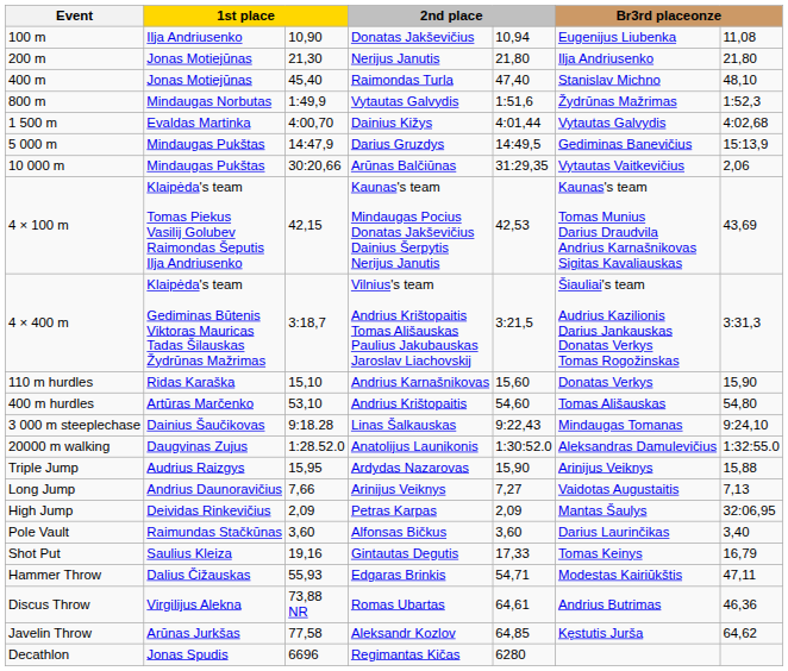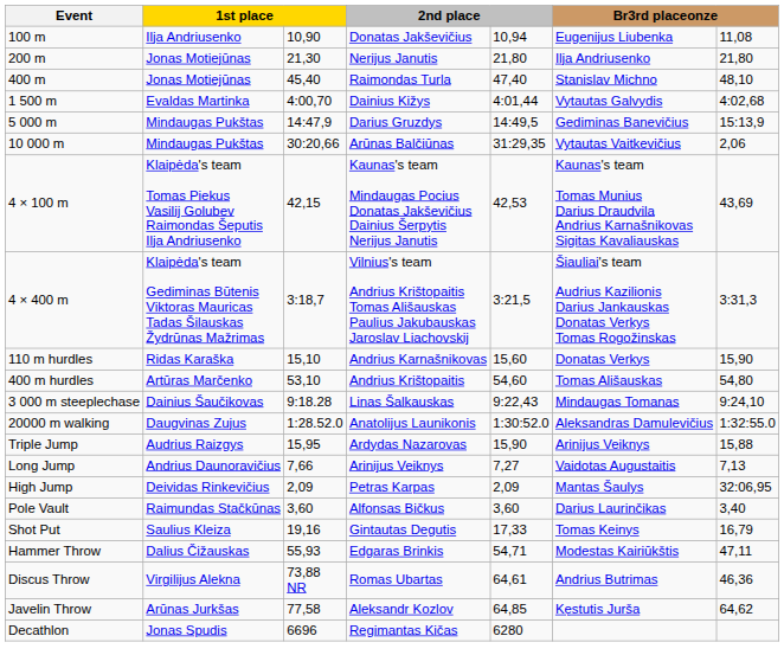- row: 800 m | Mindaugas Norbutas | 1:49,9 | Vytautas Galvydis | 1:51,6 | Žydrūnas Mažrimas | 1:52,3
